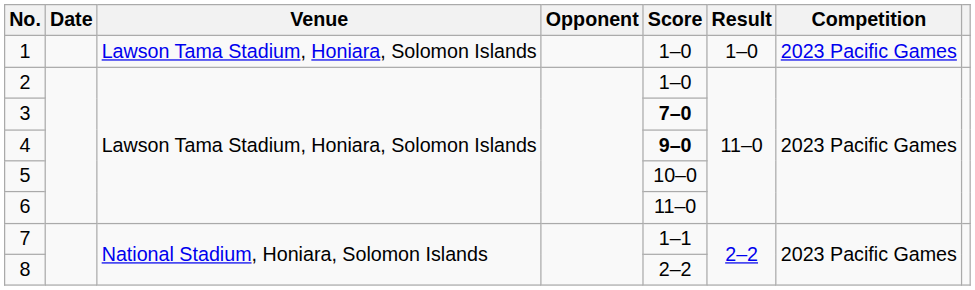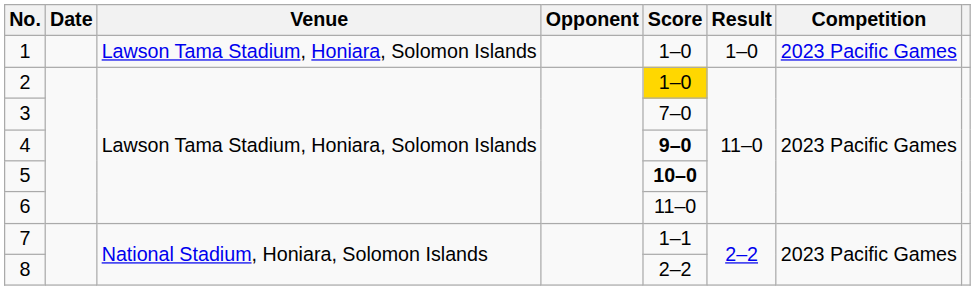2 | Score: no background -> gold background
3 | Score: bold -> normal
5 | Score: normal -> bold
